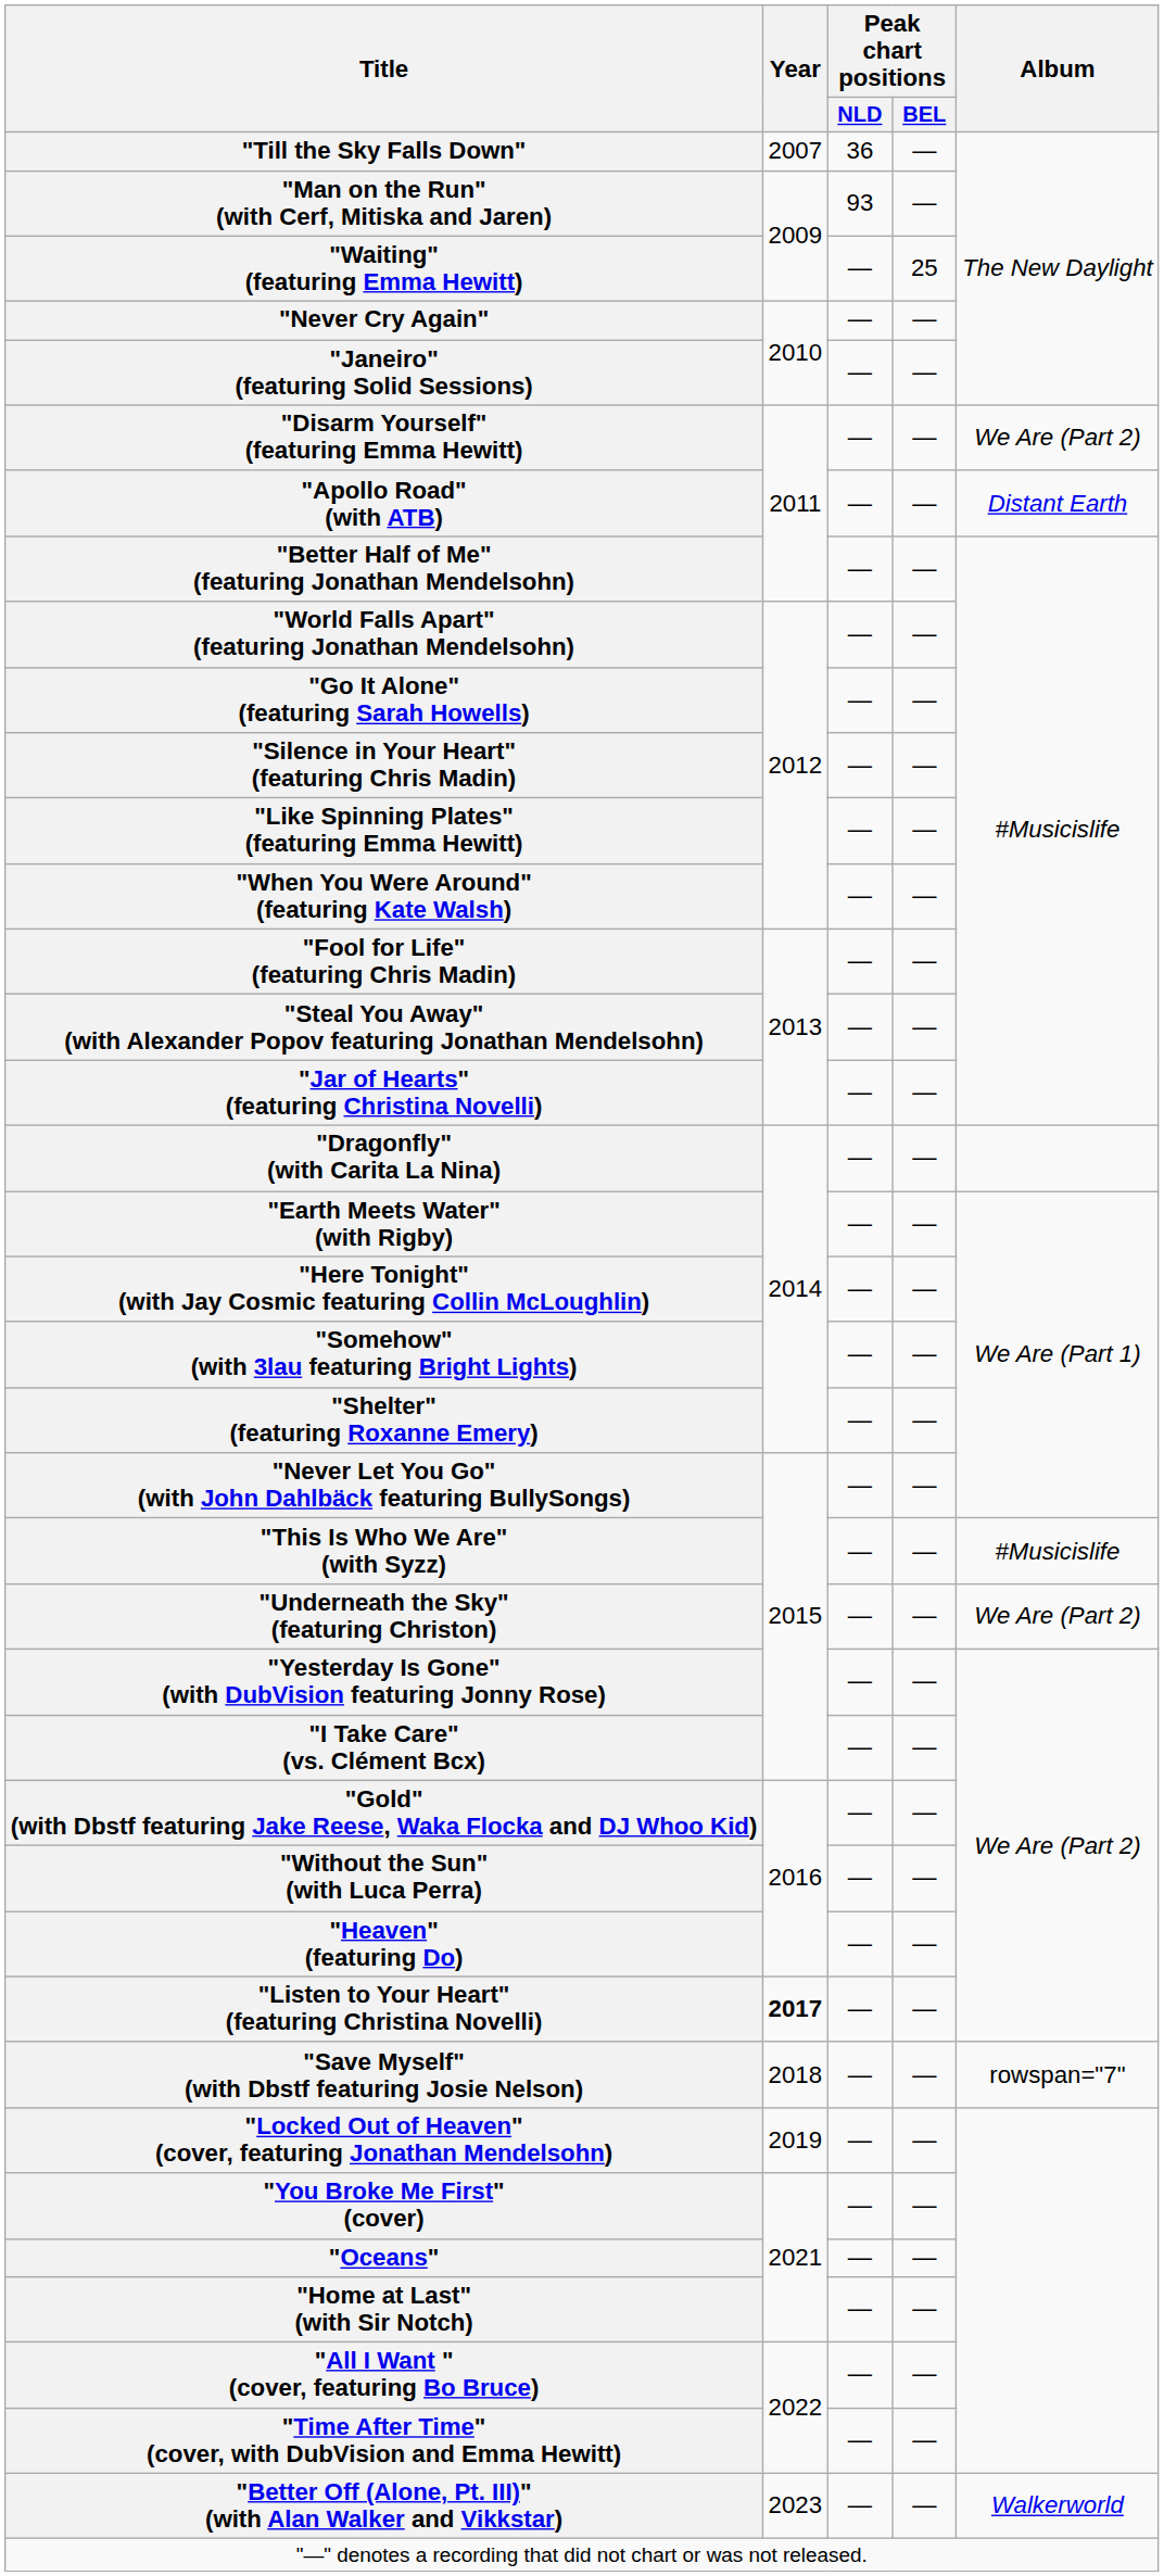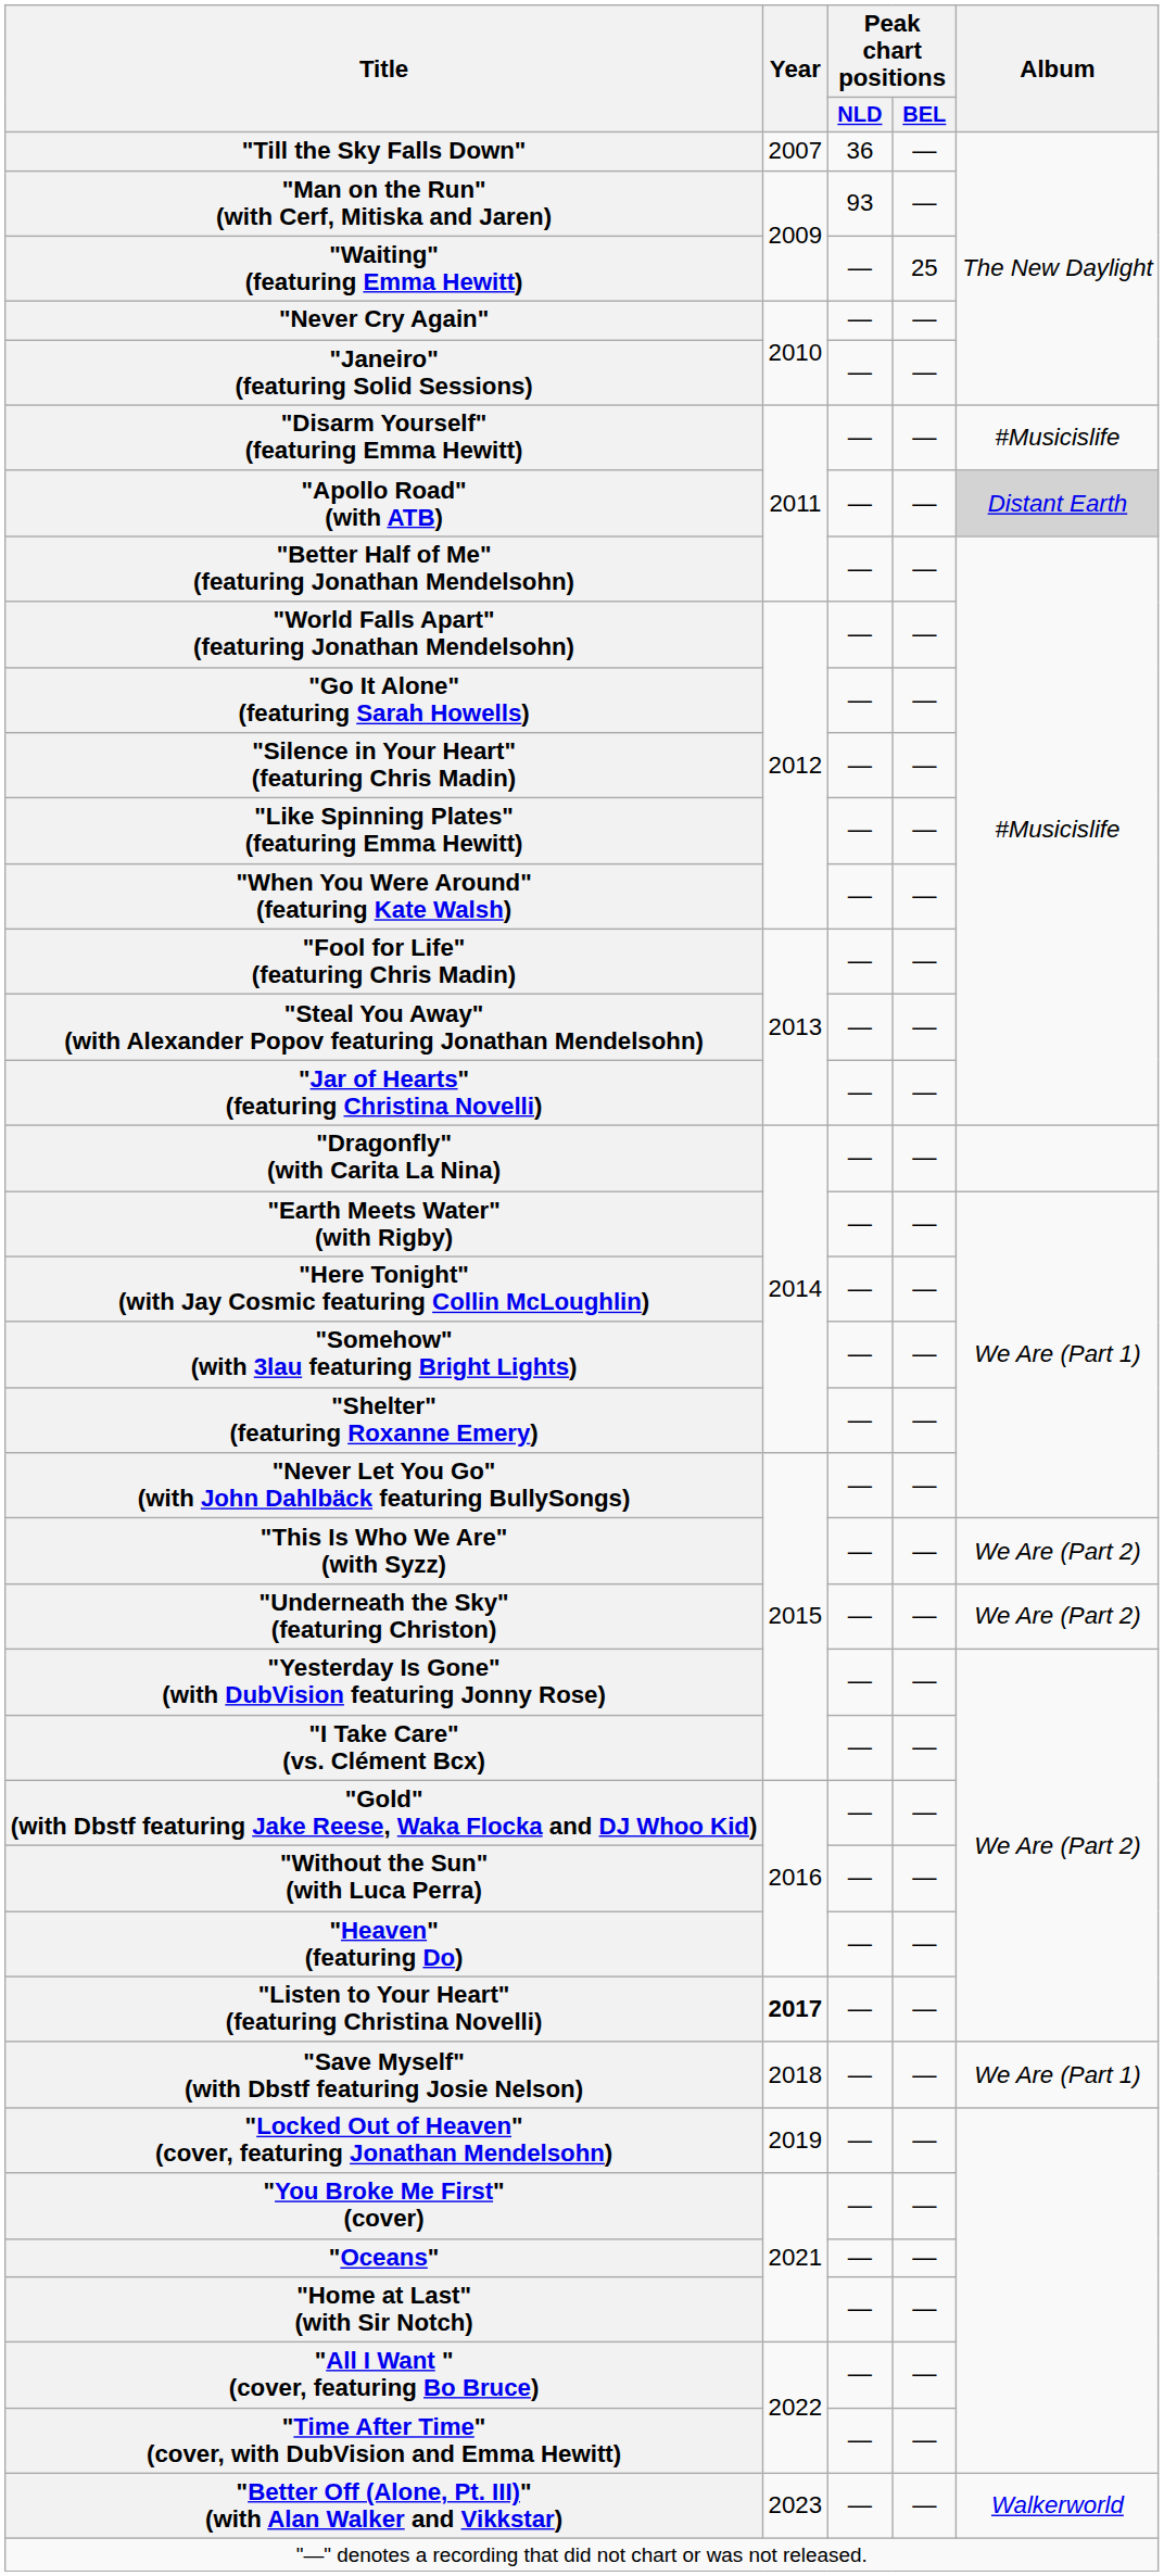"Disarm Yourself" (featuring Emma Hewitt) | Album: We Are (Part 2) -> #Musicislife
"Apollo Road" (with ATB) | Album: no background -> lightgrey background
"This Is Who We Are" (with Syzz) | Album: #Musicislife -> We Are (Part 2)
"Save Myself" (with Dbstf featuring Josie Nelson) | Album: rowspan="7" -> We Are (Part 1)
